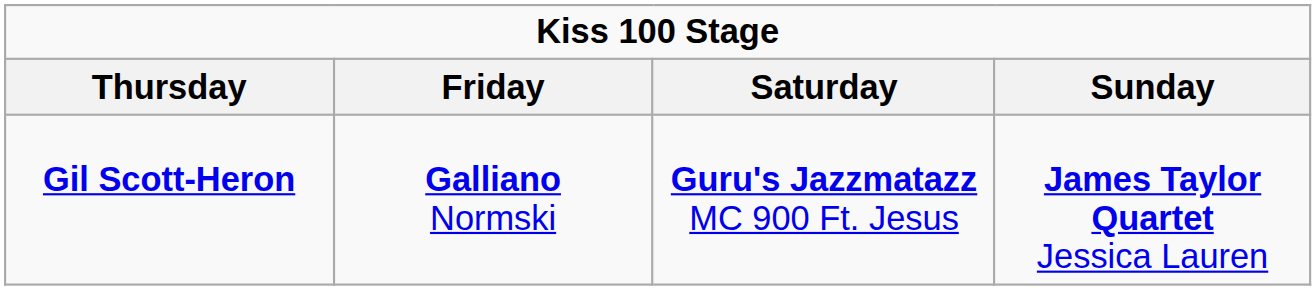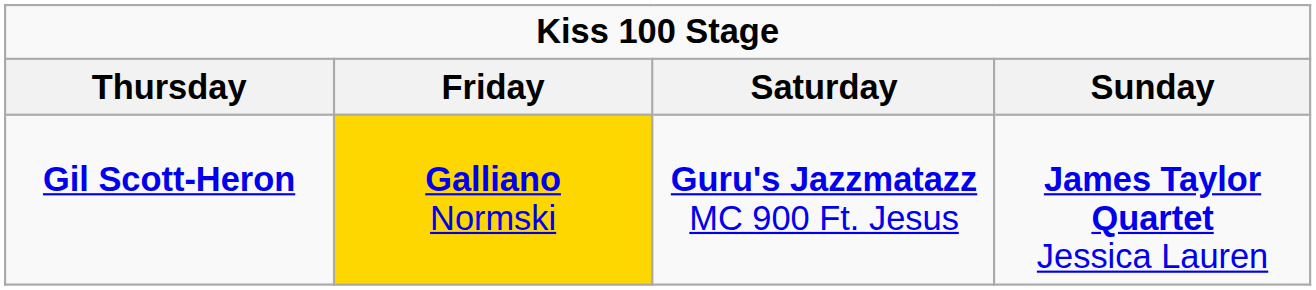Gil Scott-Heron | Friday: no background -> gold background
